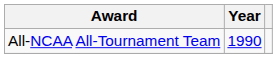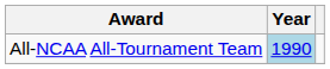row 2 | Year: no background -> lightblue background
